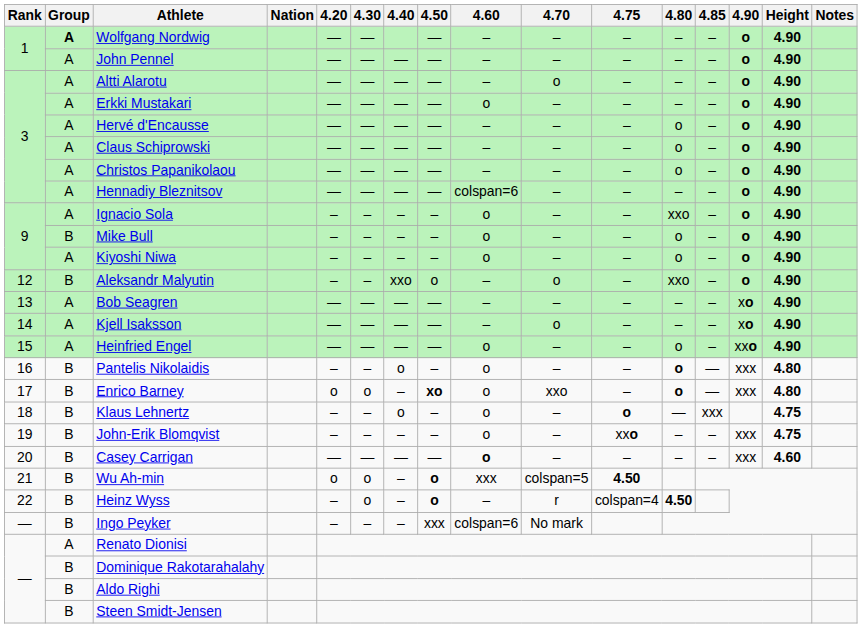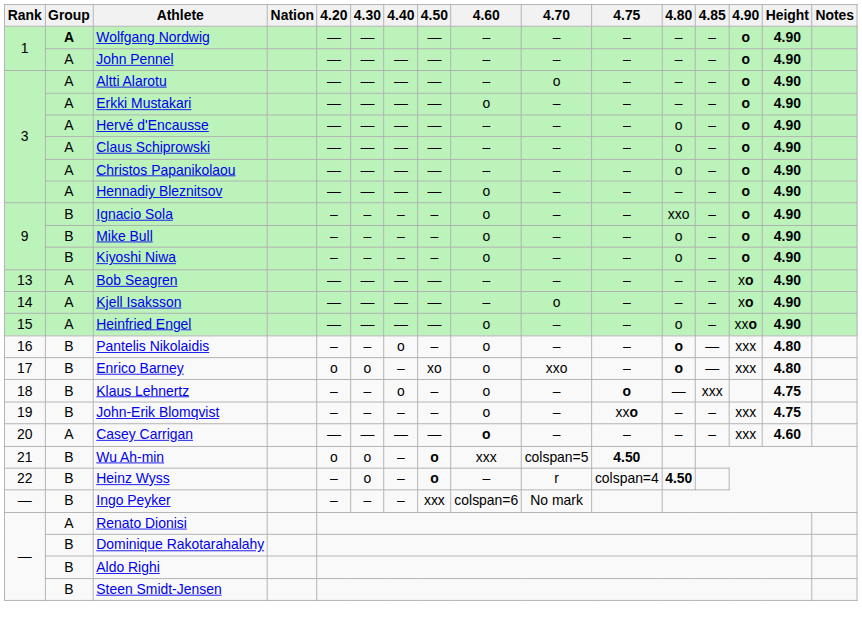Hennadiy Bleznitsov | 4.60: colspan=6 -> o
Ignacio Sola | Group: A -> B
Kiyoshi Niwa | Group: A -> B
- row: 12 | B | Aleksandr Malyutin | – | – | xxo | o | – | o | – | xxo | – | o | 4.90
Enrico Barney | 4.50: bold -> normal
Casey Carrigan | Group: B -> A
